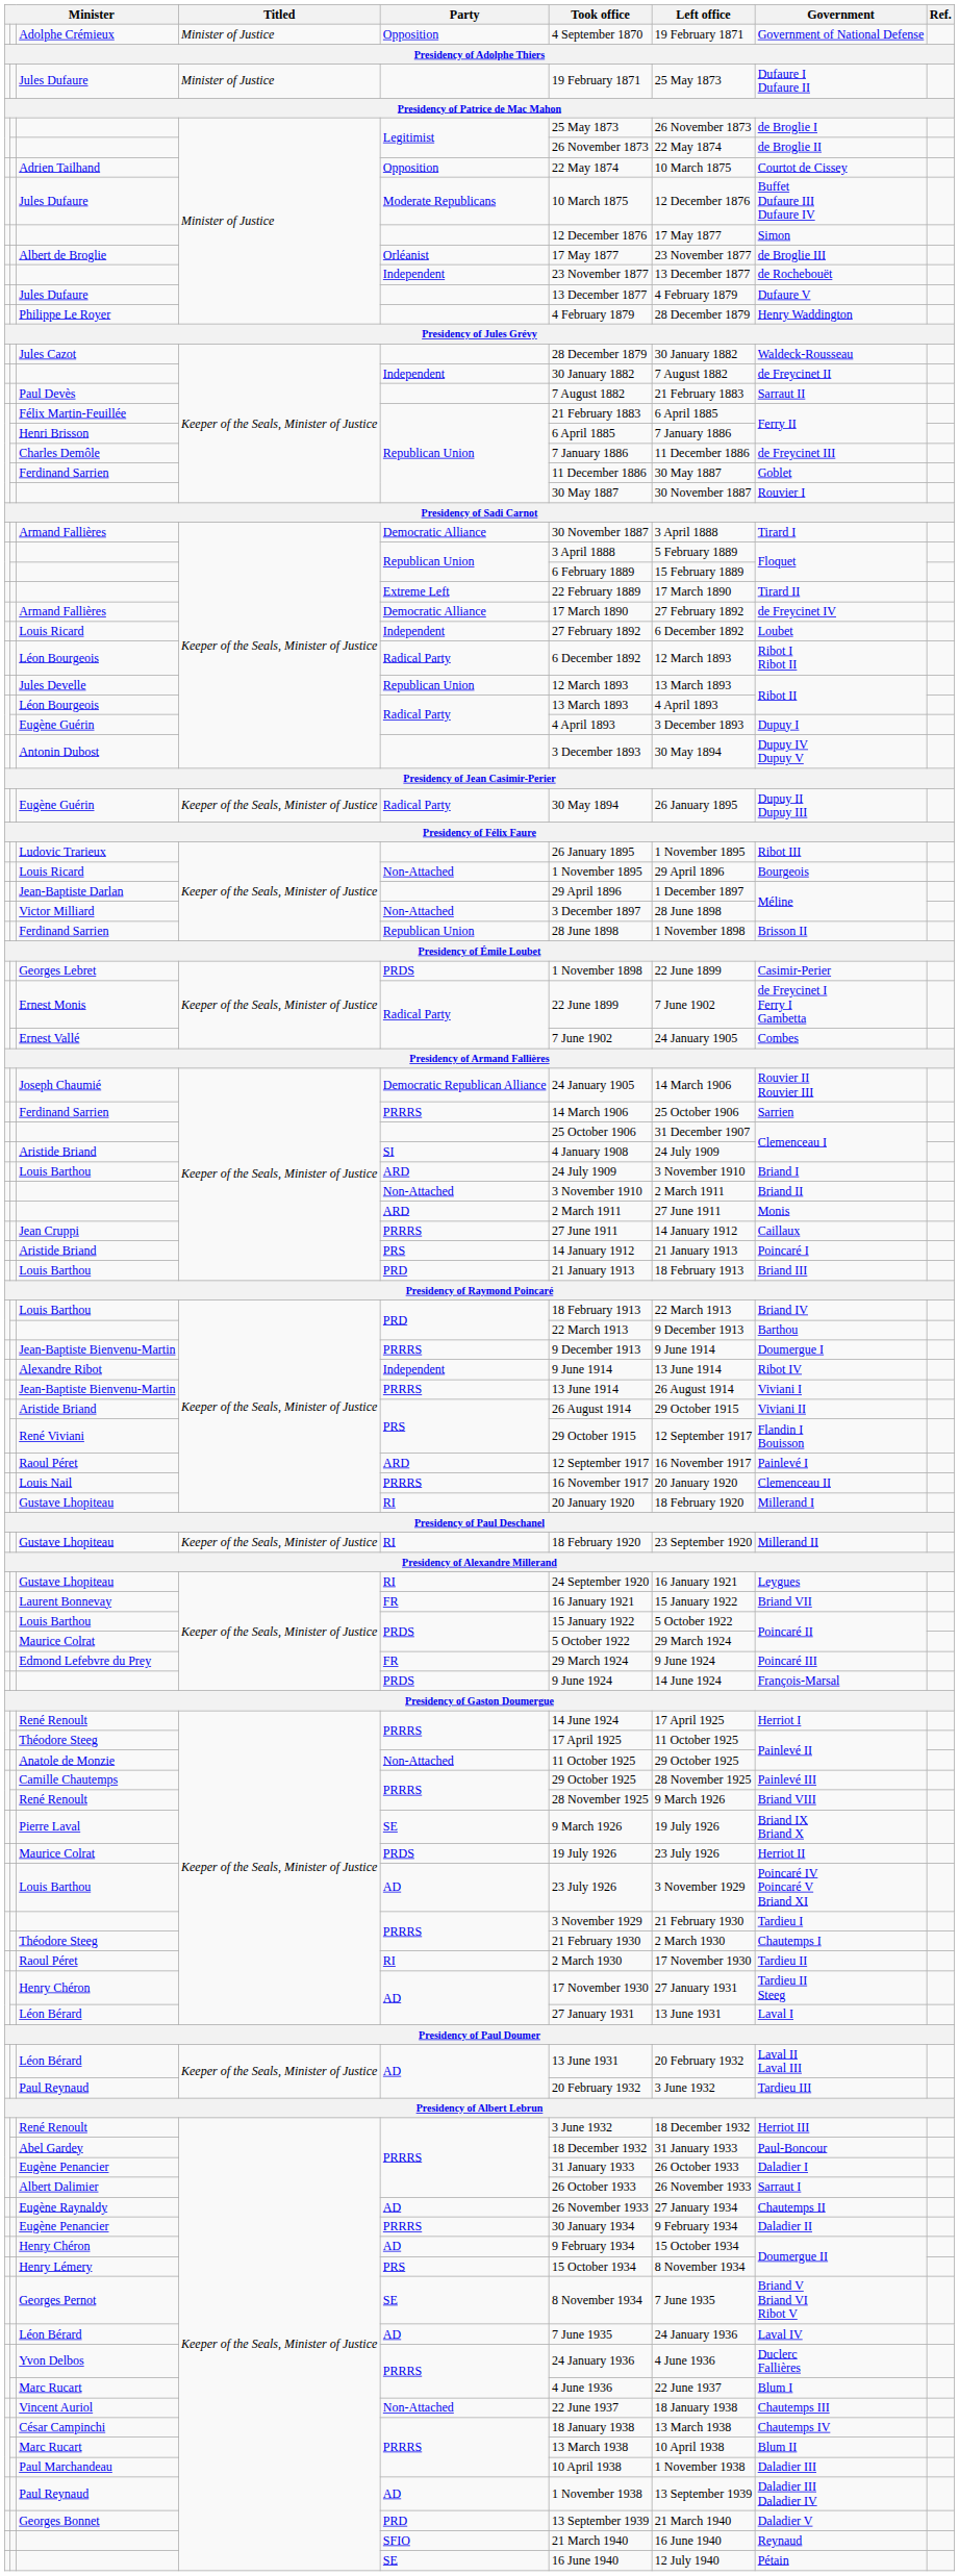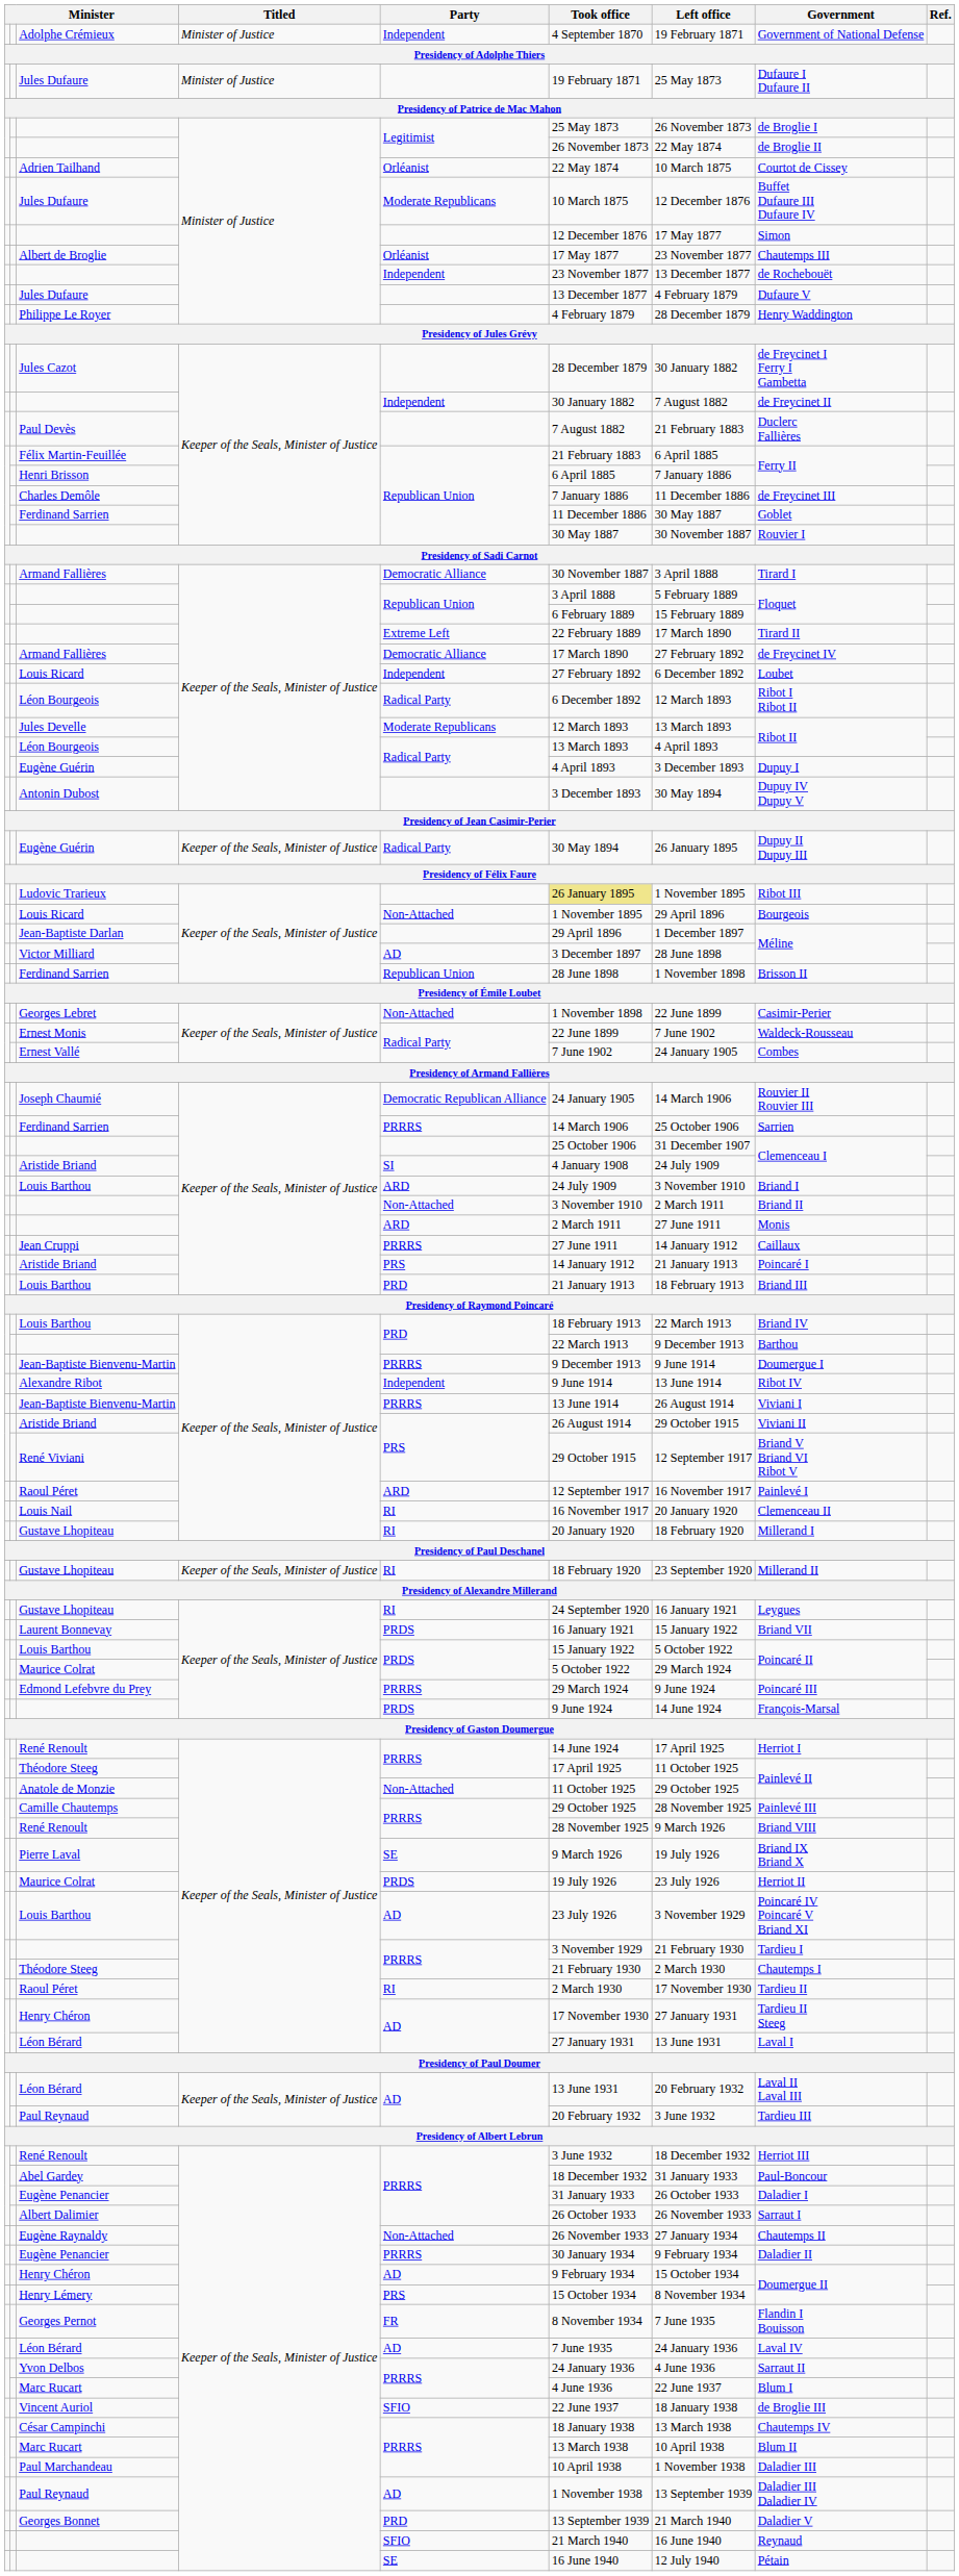Adolphe Crémieux | Party: Opposition -> Independent
Adrien Tailhand | Party: Opposition -> Orléanist
Albert de Broglie | Government: de Broglie III -> Chautemps III
Jules Cazot | Government: Waldeck-Rousseau -> de Freycinet I Ferry I Gambetta
Paul Devès | Government: Sarraut II -> Duclerc Fallières
Jules Develle | Party: Republican Union -> Moderate Republicans
Ludovic Trarieux | Took office: no background -> khaki background
Victor Milliard | Party: Non-Attached -> AD
Georges Lebret | Party: PRDS -> Non-Attached
Ernest Monis | Government: de Freycinet I Ferry I Gambetta -> Waldeck-Rousseau
René Viviani | Government: Flandin I Bouisson -> Briand V Briand VI Ribot V
Louis Nail | Party: PRRRS -> RI
Laurent Bonnevay | Party: FR -> PRDS
Edmond Lefebvre du Prey | Party: FR -> PRRRS
Eugène Raynaldy | Party: AD -> Non-Attached
Georges Pernot | Party: SE -> FR
Georges Pernot | Government: Briand V Briand VI Ribot V -> Flandin I Bouisson
Yvon Delbos | Government: Duclerc Fallières -> Sarraut II
Vincent Auriol | Party: Non-Attached -> SFIO
Vincent Auriol | Government: Chautemps III -> de Broglie III
